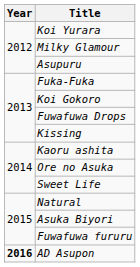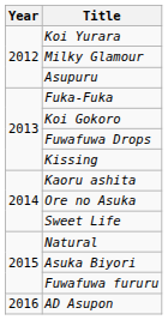AD Asupon | Year: bold -> normal
